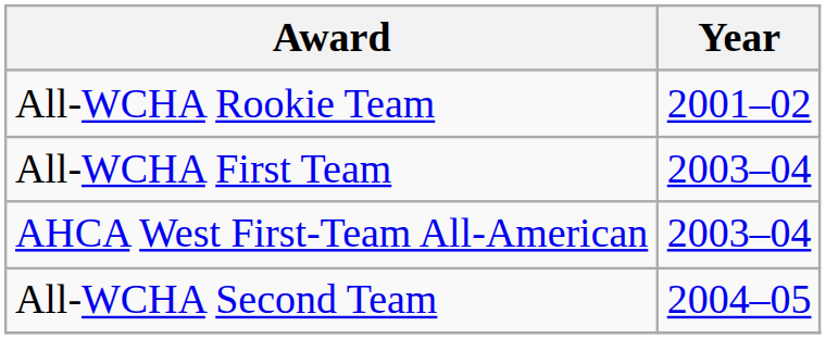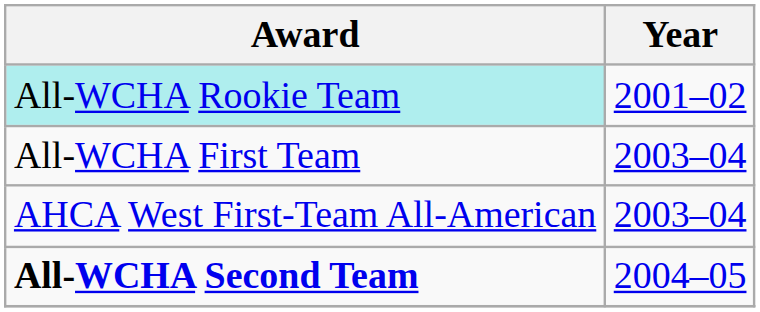row 2 | Award: no background -> paleturquoise background
row 5 | Award: normal -> bold
